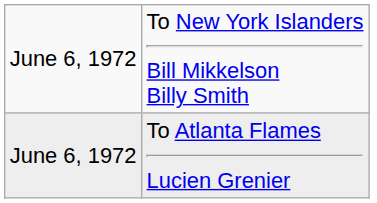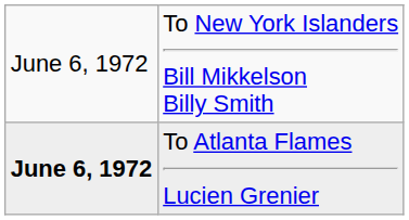row 2 | column 1: normal -> bold
